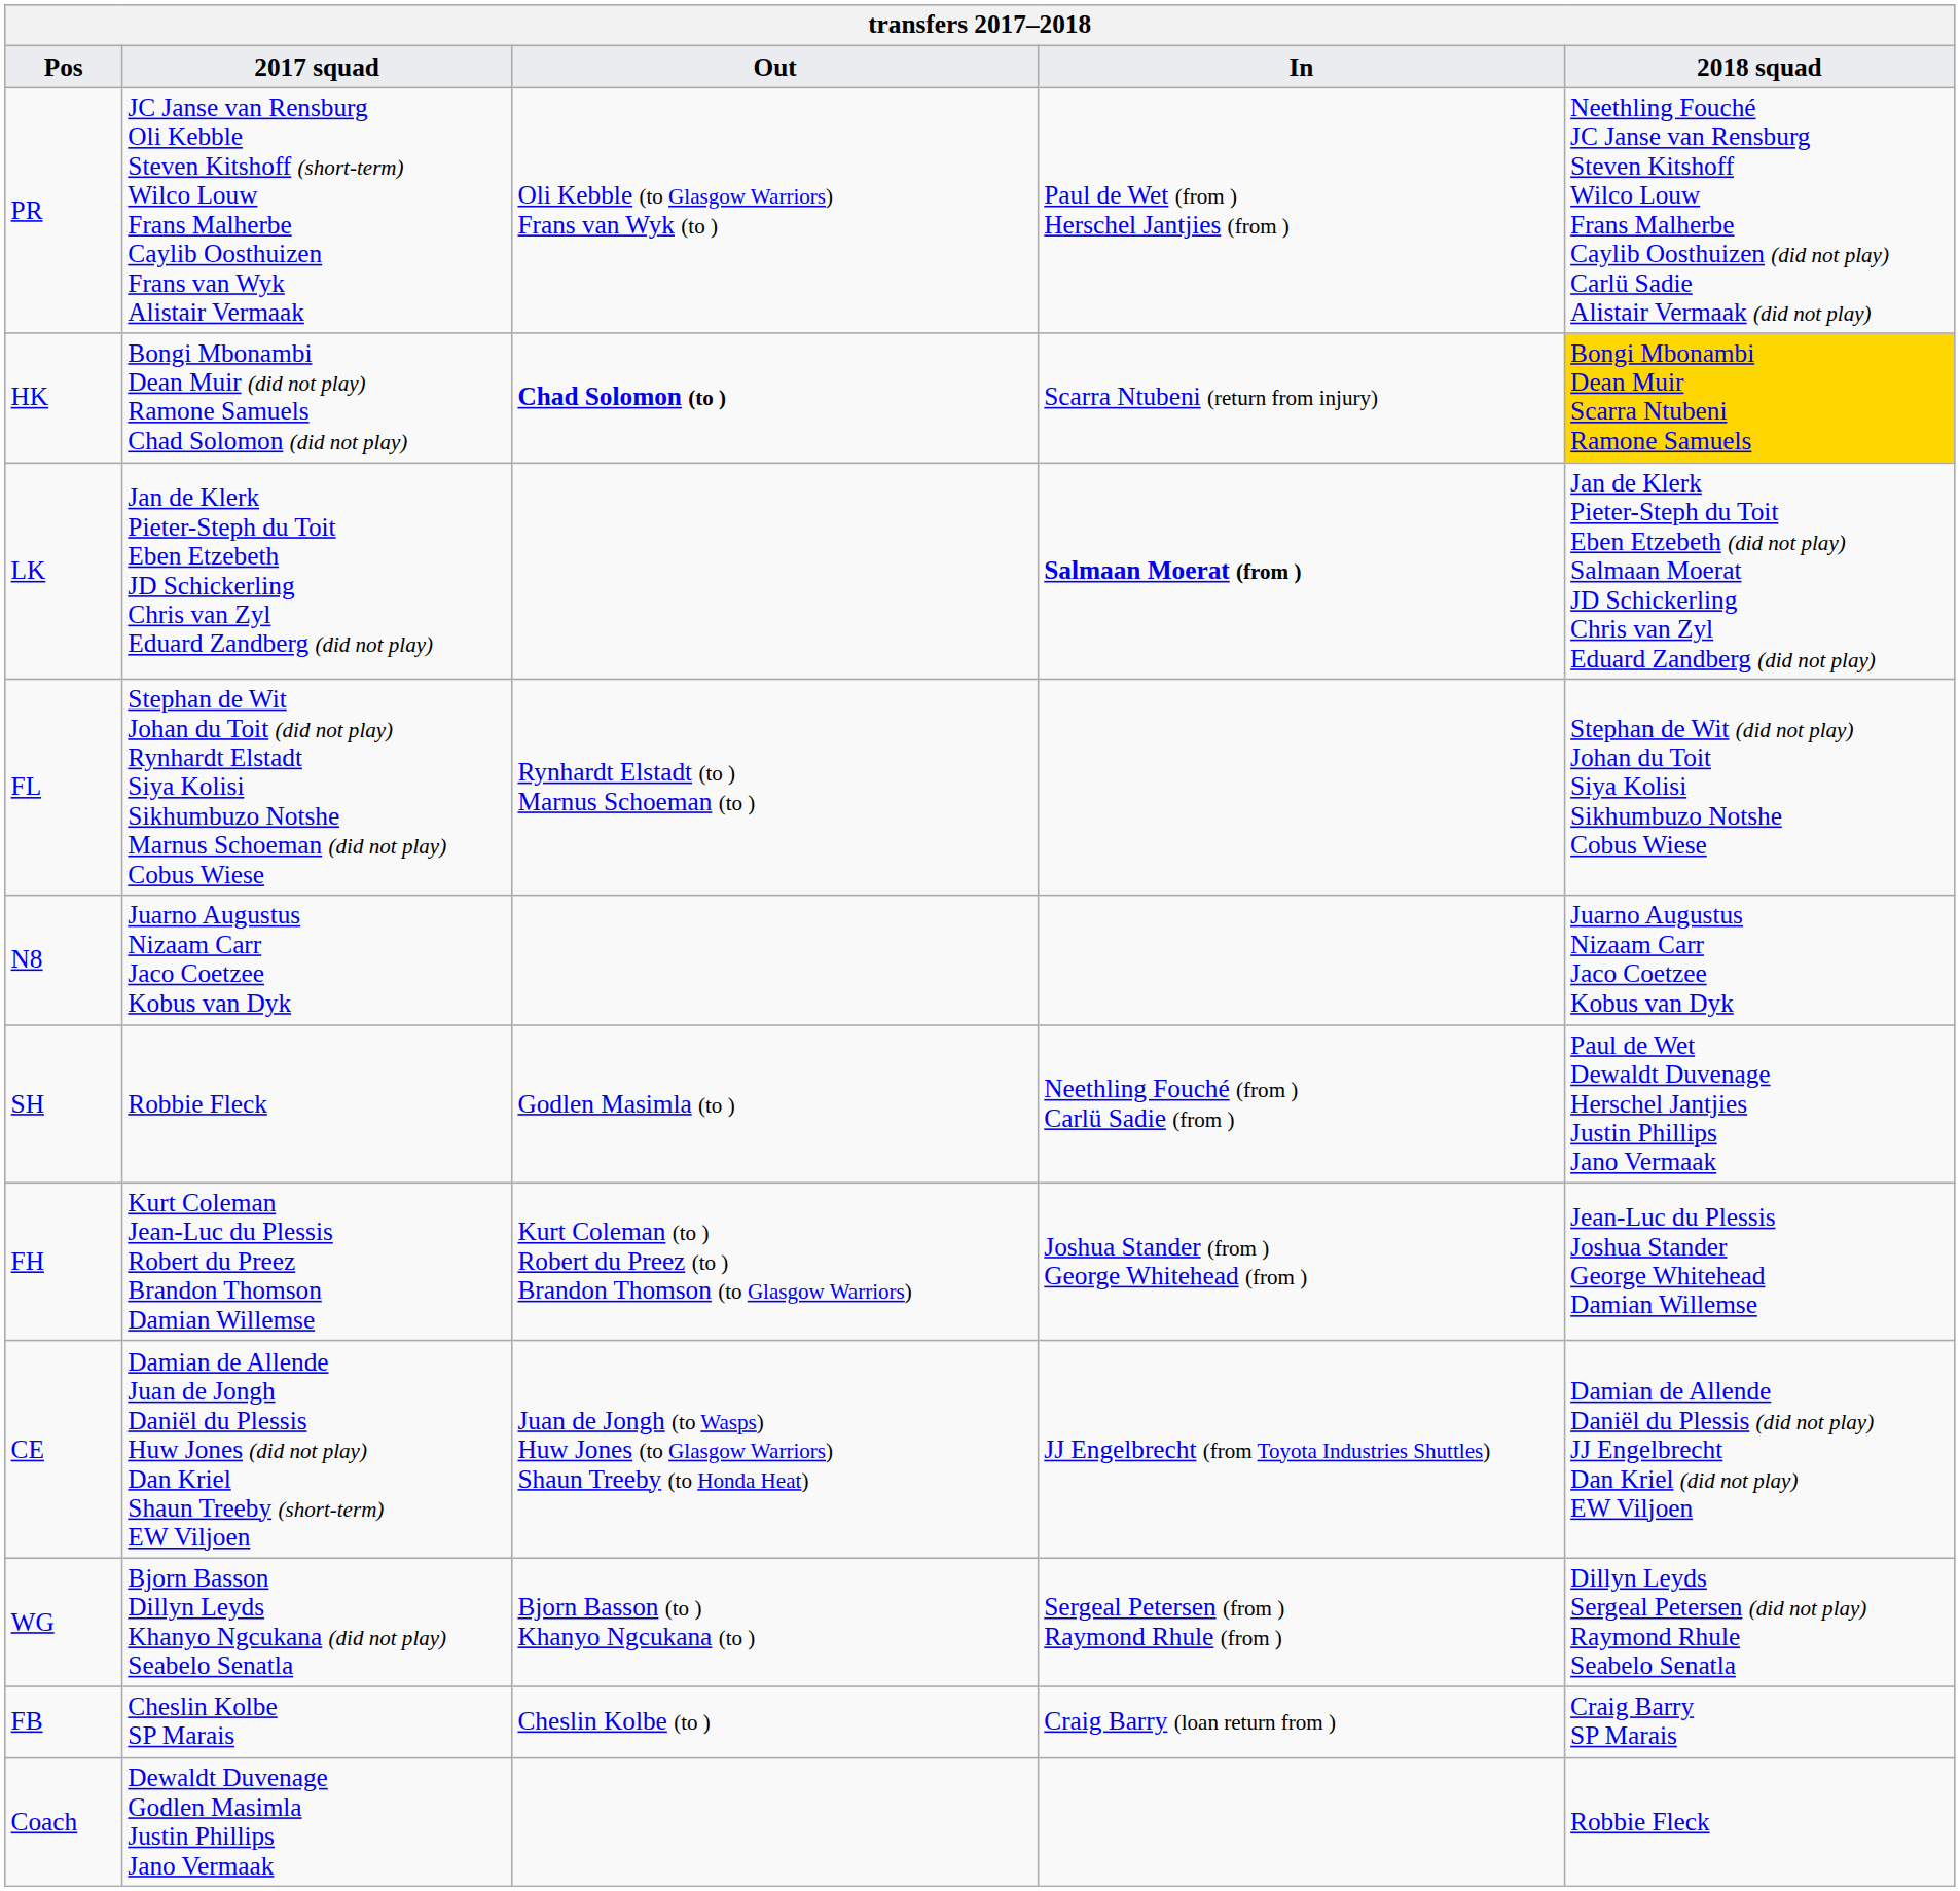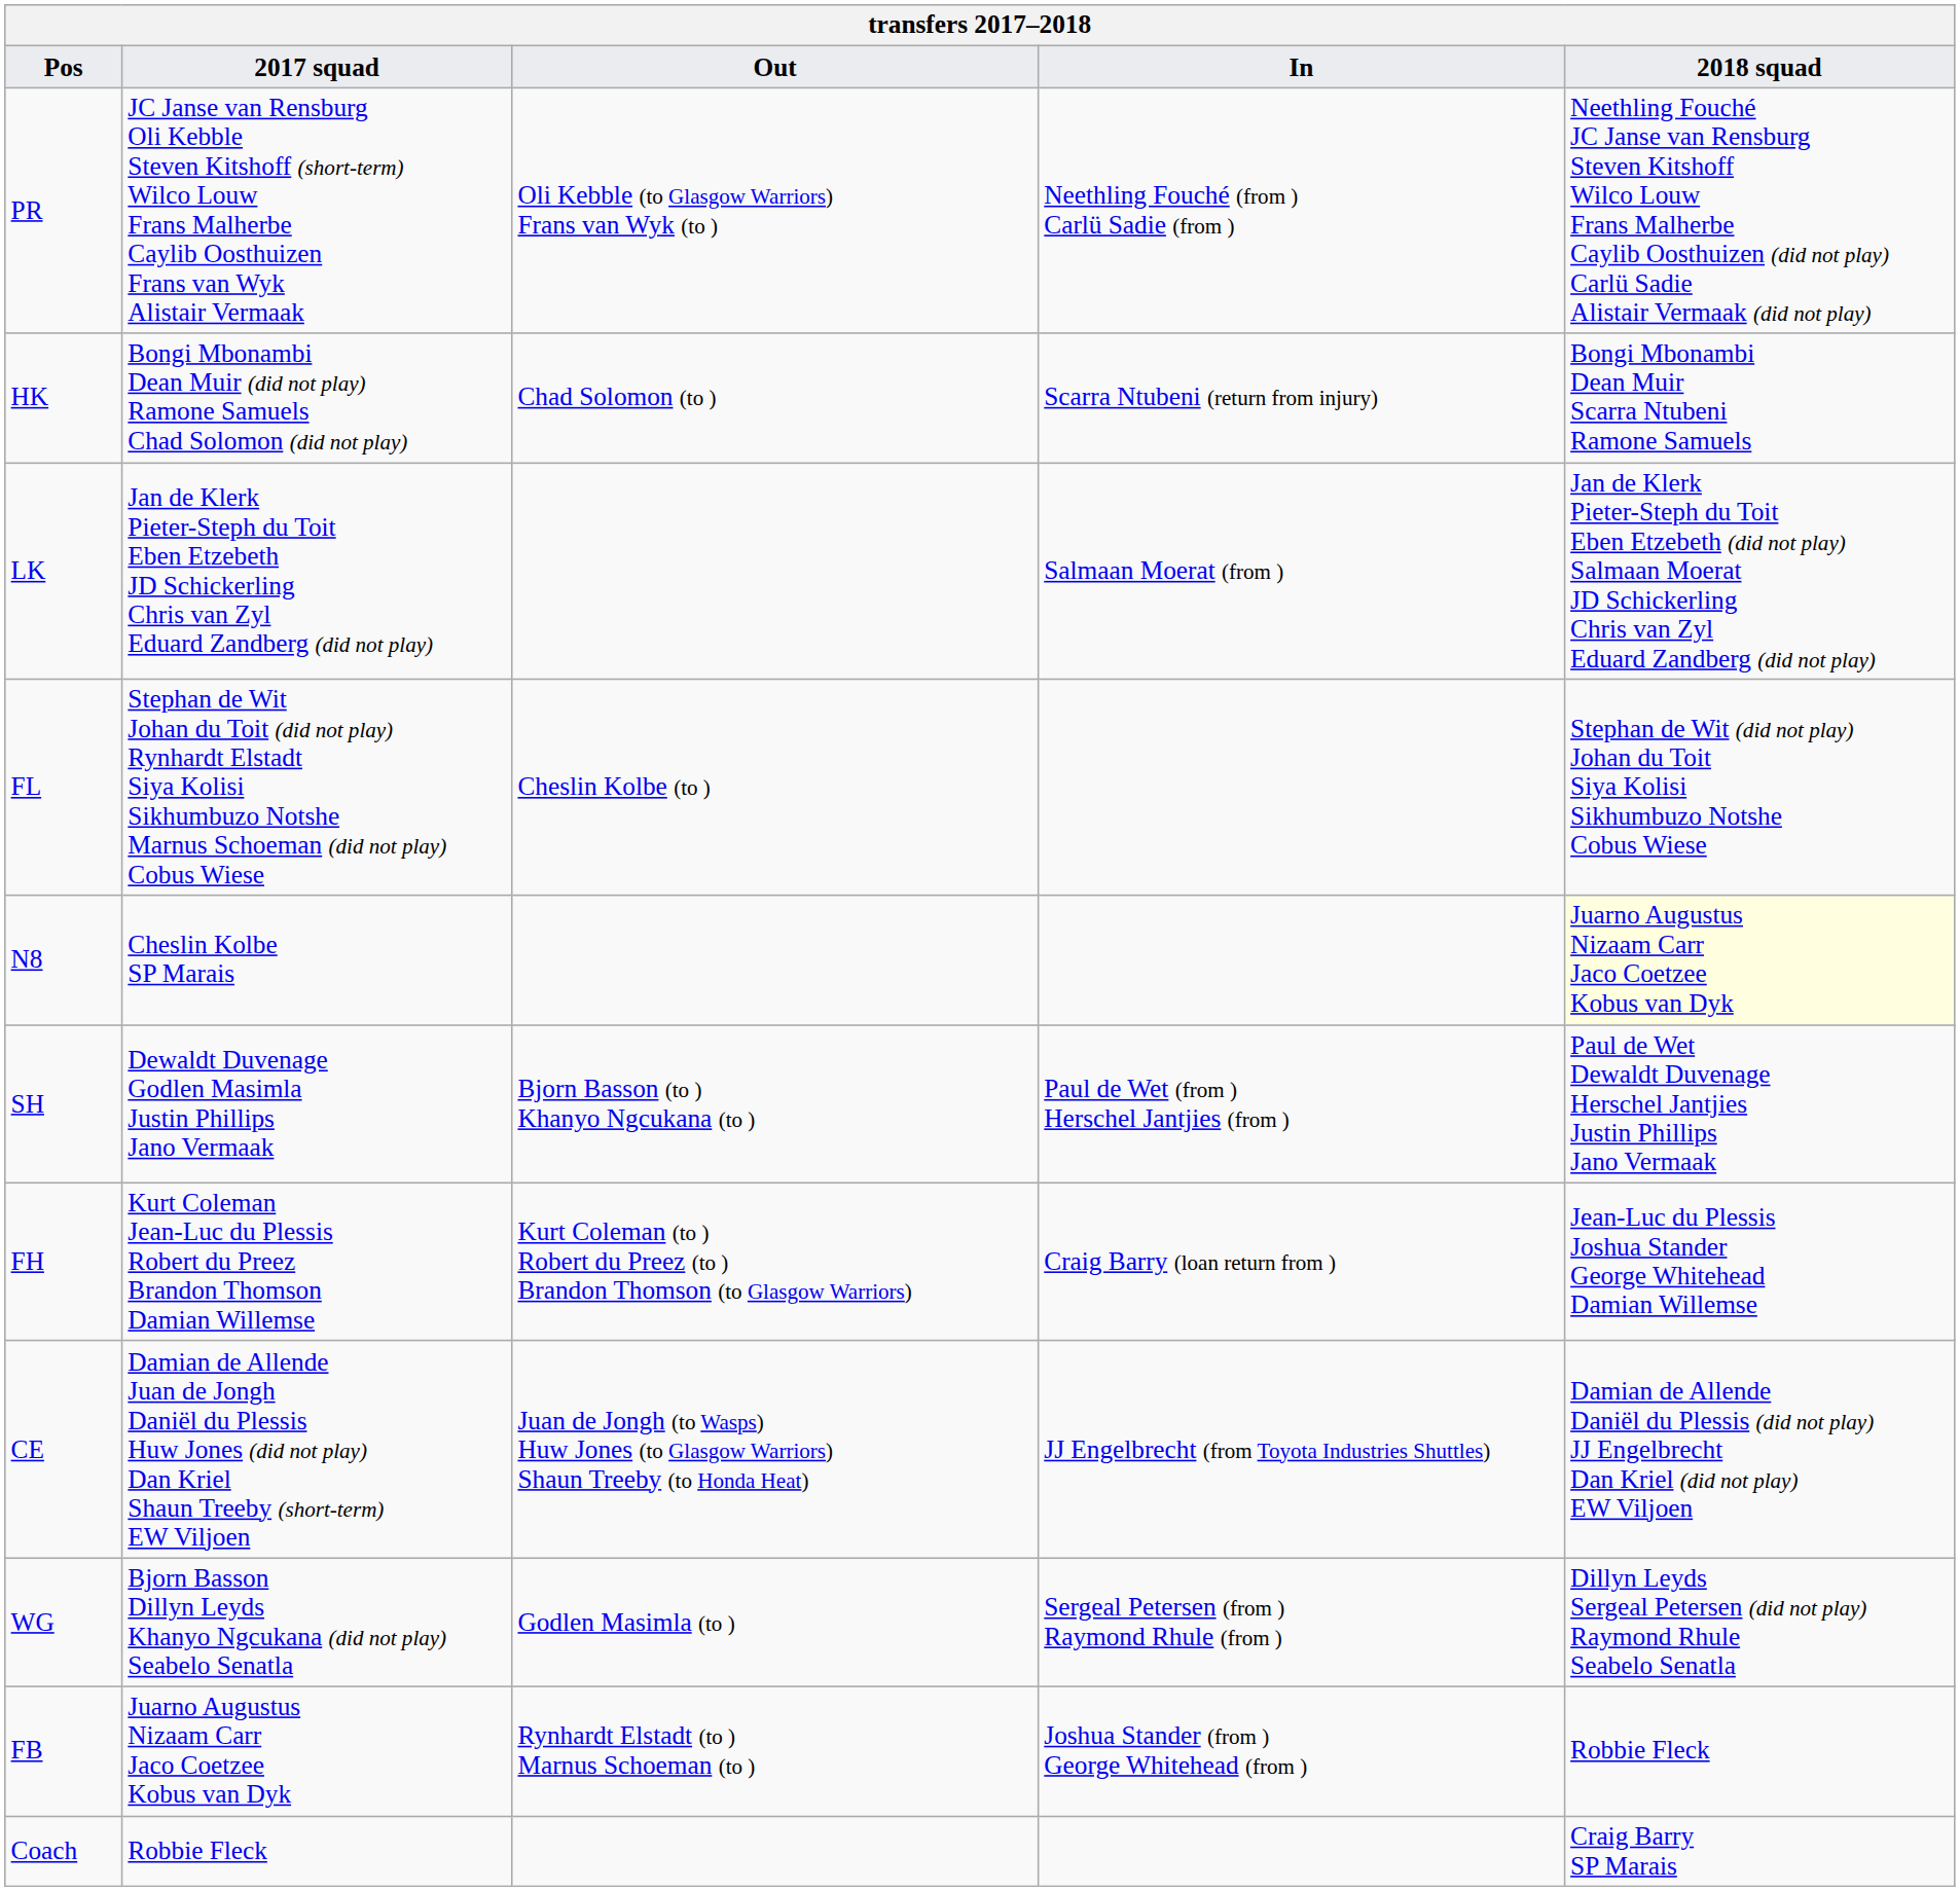PR | In: Paul de Wet (from ) Herschel Jantjies (from ) -> Neethling Fouché (from ) Carlü Sadie (from )
HK | Out: bold -> normal
HK | 2018 squad: gold background -> no background
LK | In: bold -> normal
FL | Out: Rynhardt Elstadt (to ) Marnus Schoeman (to ) -> Cheslin Kolbe (to )
N8 | 2017 squad: Juarno Augustus Nizaam Carr Jaco Coetzee Kobus van Dyk -> Cheslin Kolbe SP Marais
N8 | 2018 squad: no background -> lightyellow background
SH | 2017 squad: Robbie Fleck -> Dewaldt Duvenage Godlen Masimla Justin Phillips Jano Vermaak
SH | Out: Godlen Masimla (to ) -> Bjorn Basson (to ) Khanyo Ngcukana (to )
SH | In: Neethling Fouché (from ) Carlü Sadie (from ) -> Paul de Wet (from ) Herschel Jantjies (from )
FH | In: Joshua Stander (from ) George Whitehead (from ) -> Craig Barry (loan return from )
WG | Out: Bjorn Basson (to ) Khanyo Ngcukana (to ) -> Godlen Masimla (to )
FB | 2017 squad: Cheslin Kolbe SP Marais -> Juarno Augustus Nizaam Carr Jaco Coetzee Kobus van Dyk
FB | Out: Cheslin Kolbe (to ) -> Rynhardt Elstadt (to ) Marnus Schoeman (to )
FB | In: Craig Barry (loan return from ) -> Joshua Stander (from ) George Whitehead (from )
FB | 2018 squad: Craig Barry SP Marais -> Robbie Fleck
Coach | 2017 squad: Dewaldt Duvenage Godlen Masimla Justin Phillips Jano Vermaak -> Robbie Fleck
Coach | 2018 squad: Robbie Fleck -> Craig Barry SP Marais
